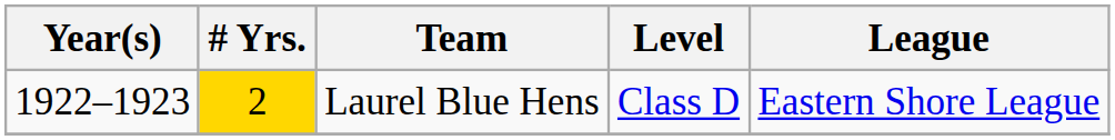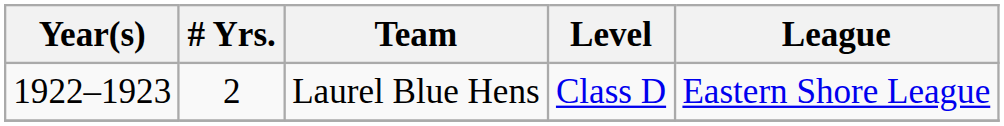Laurel Blue Hens | # Yrs.: gold background -> no background
